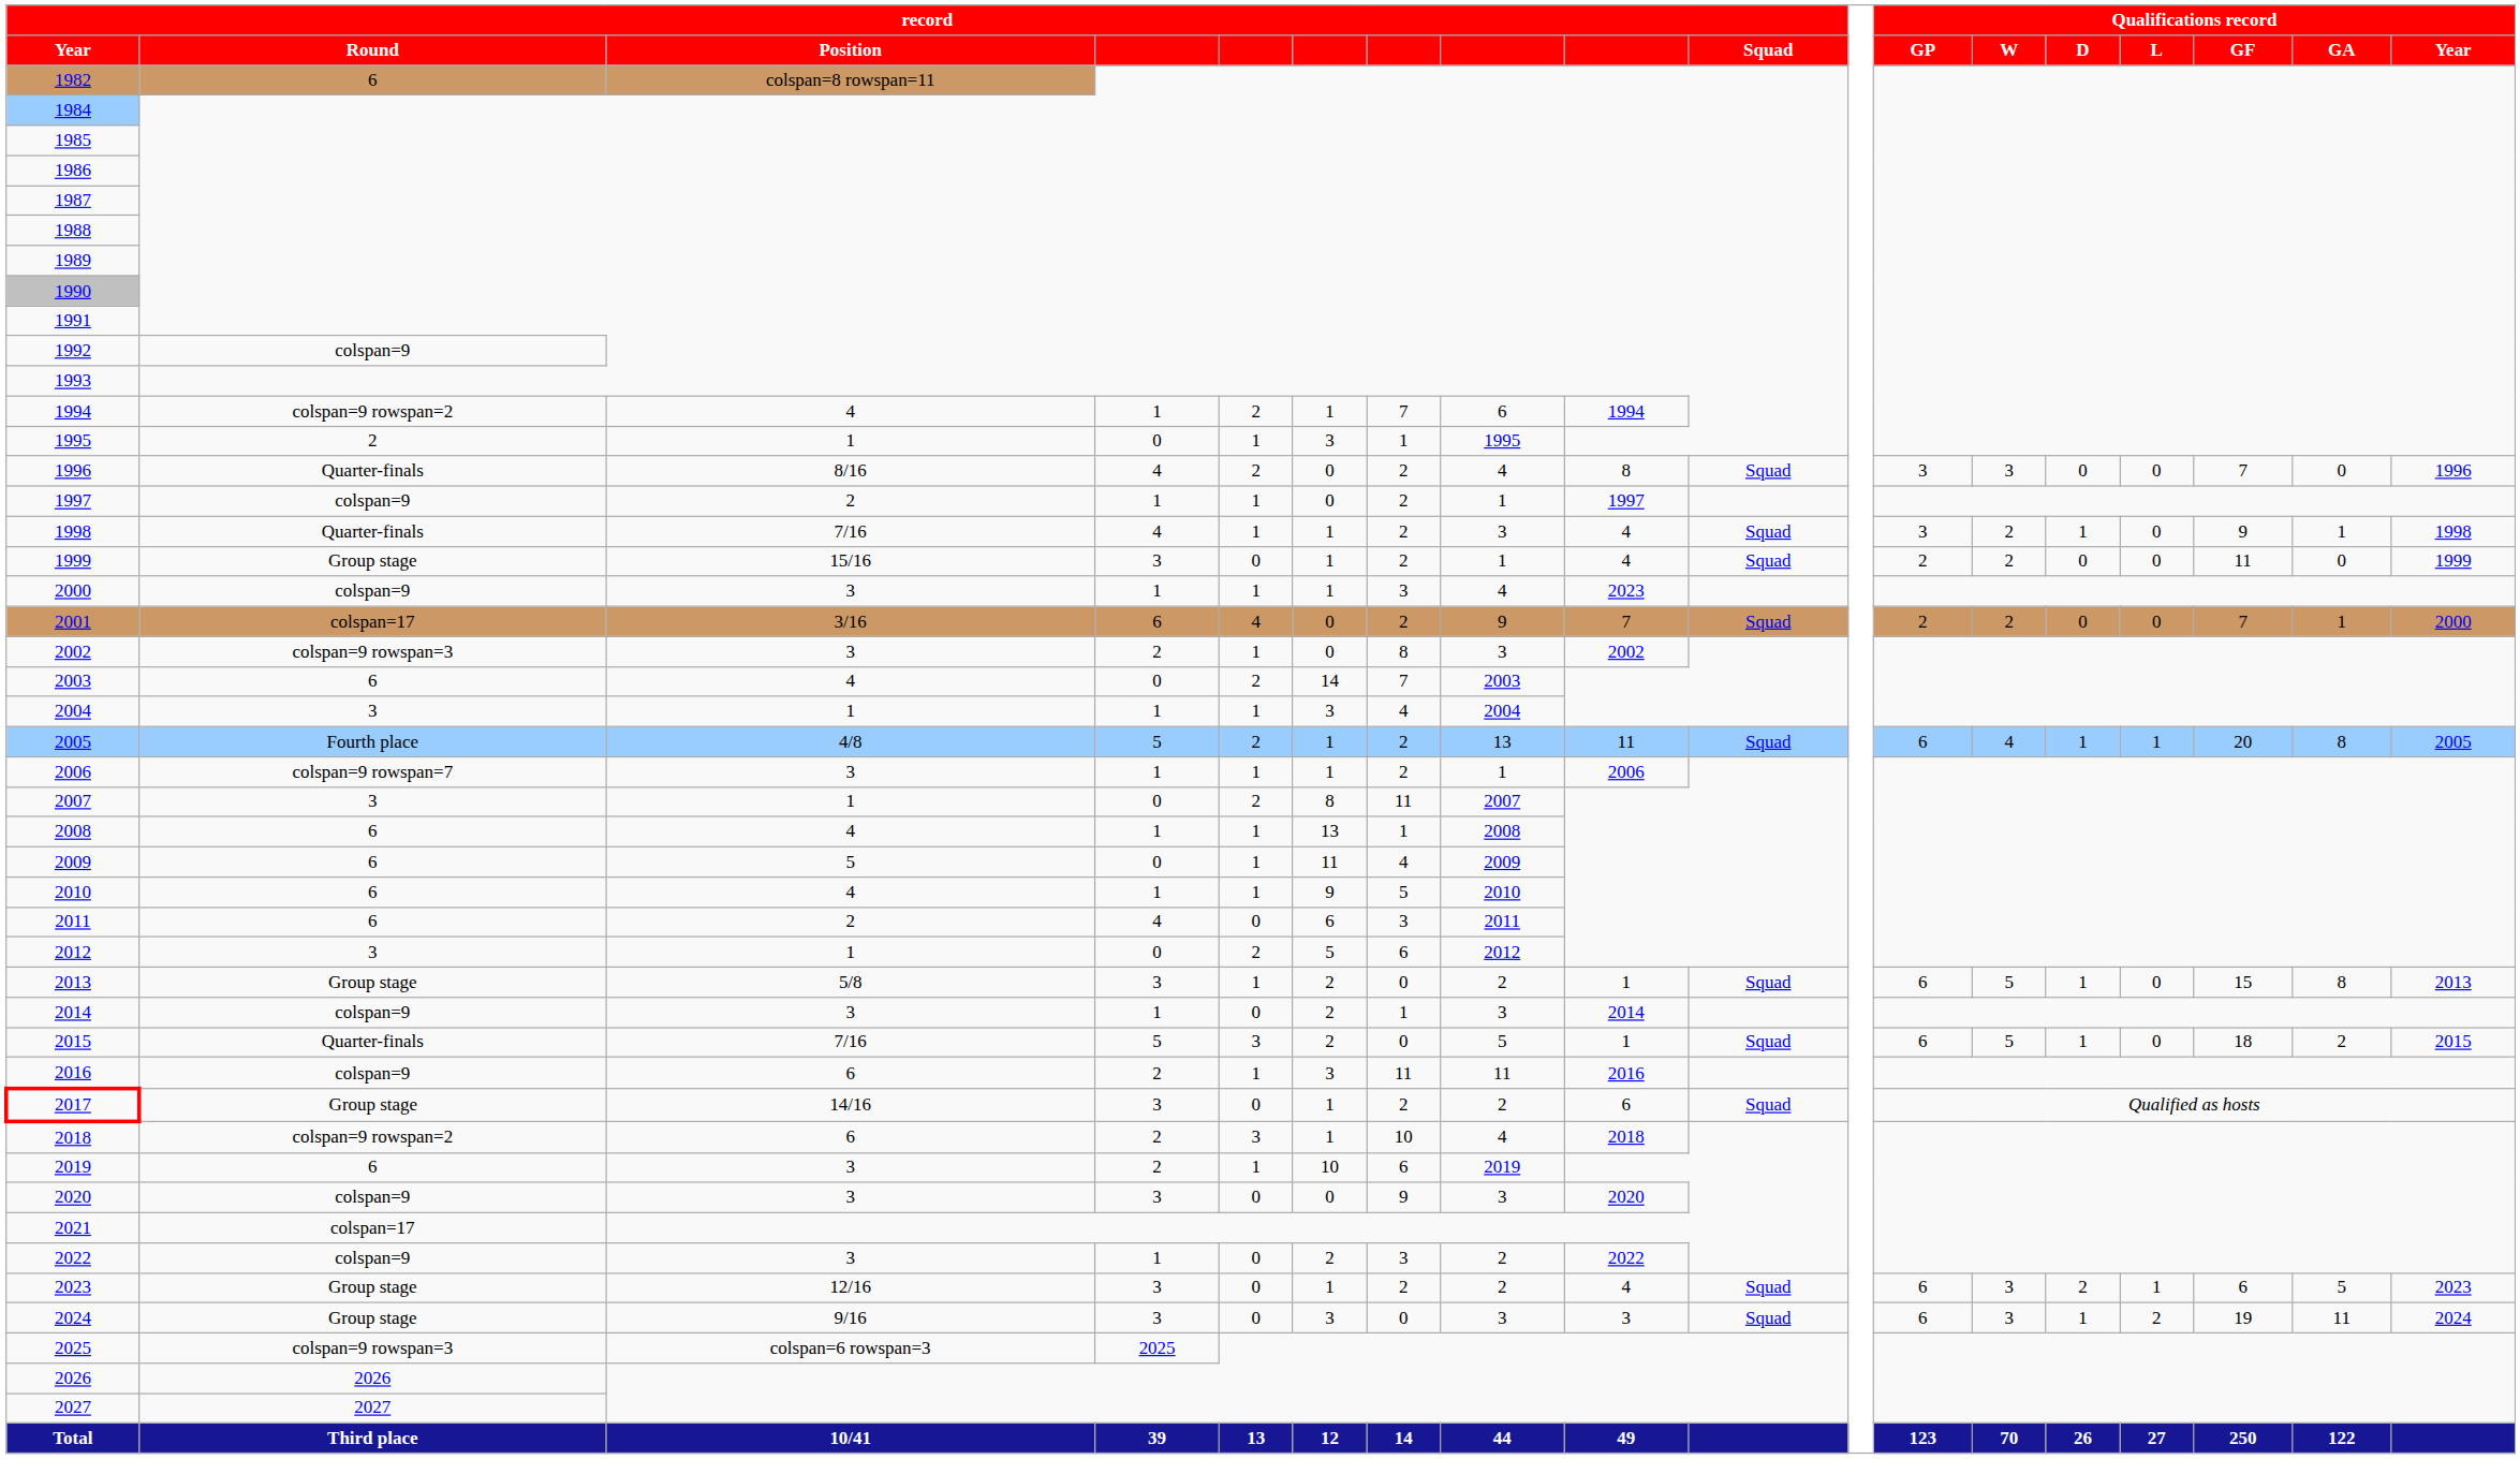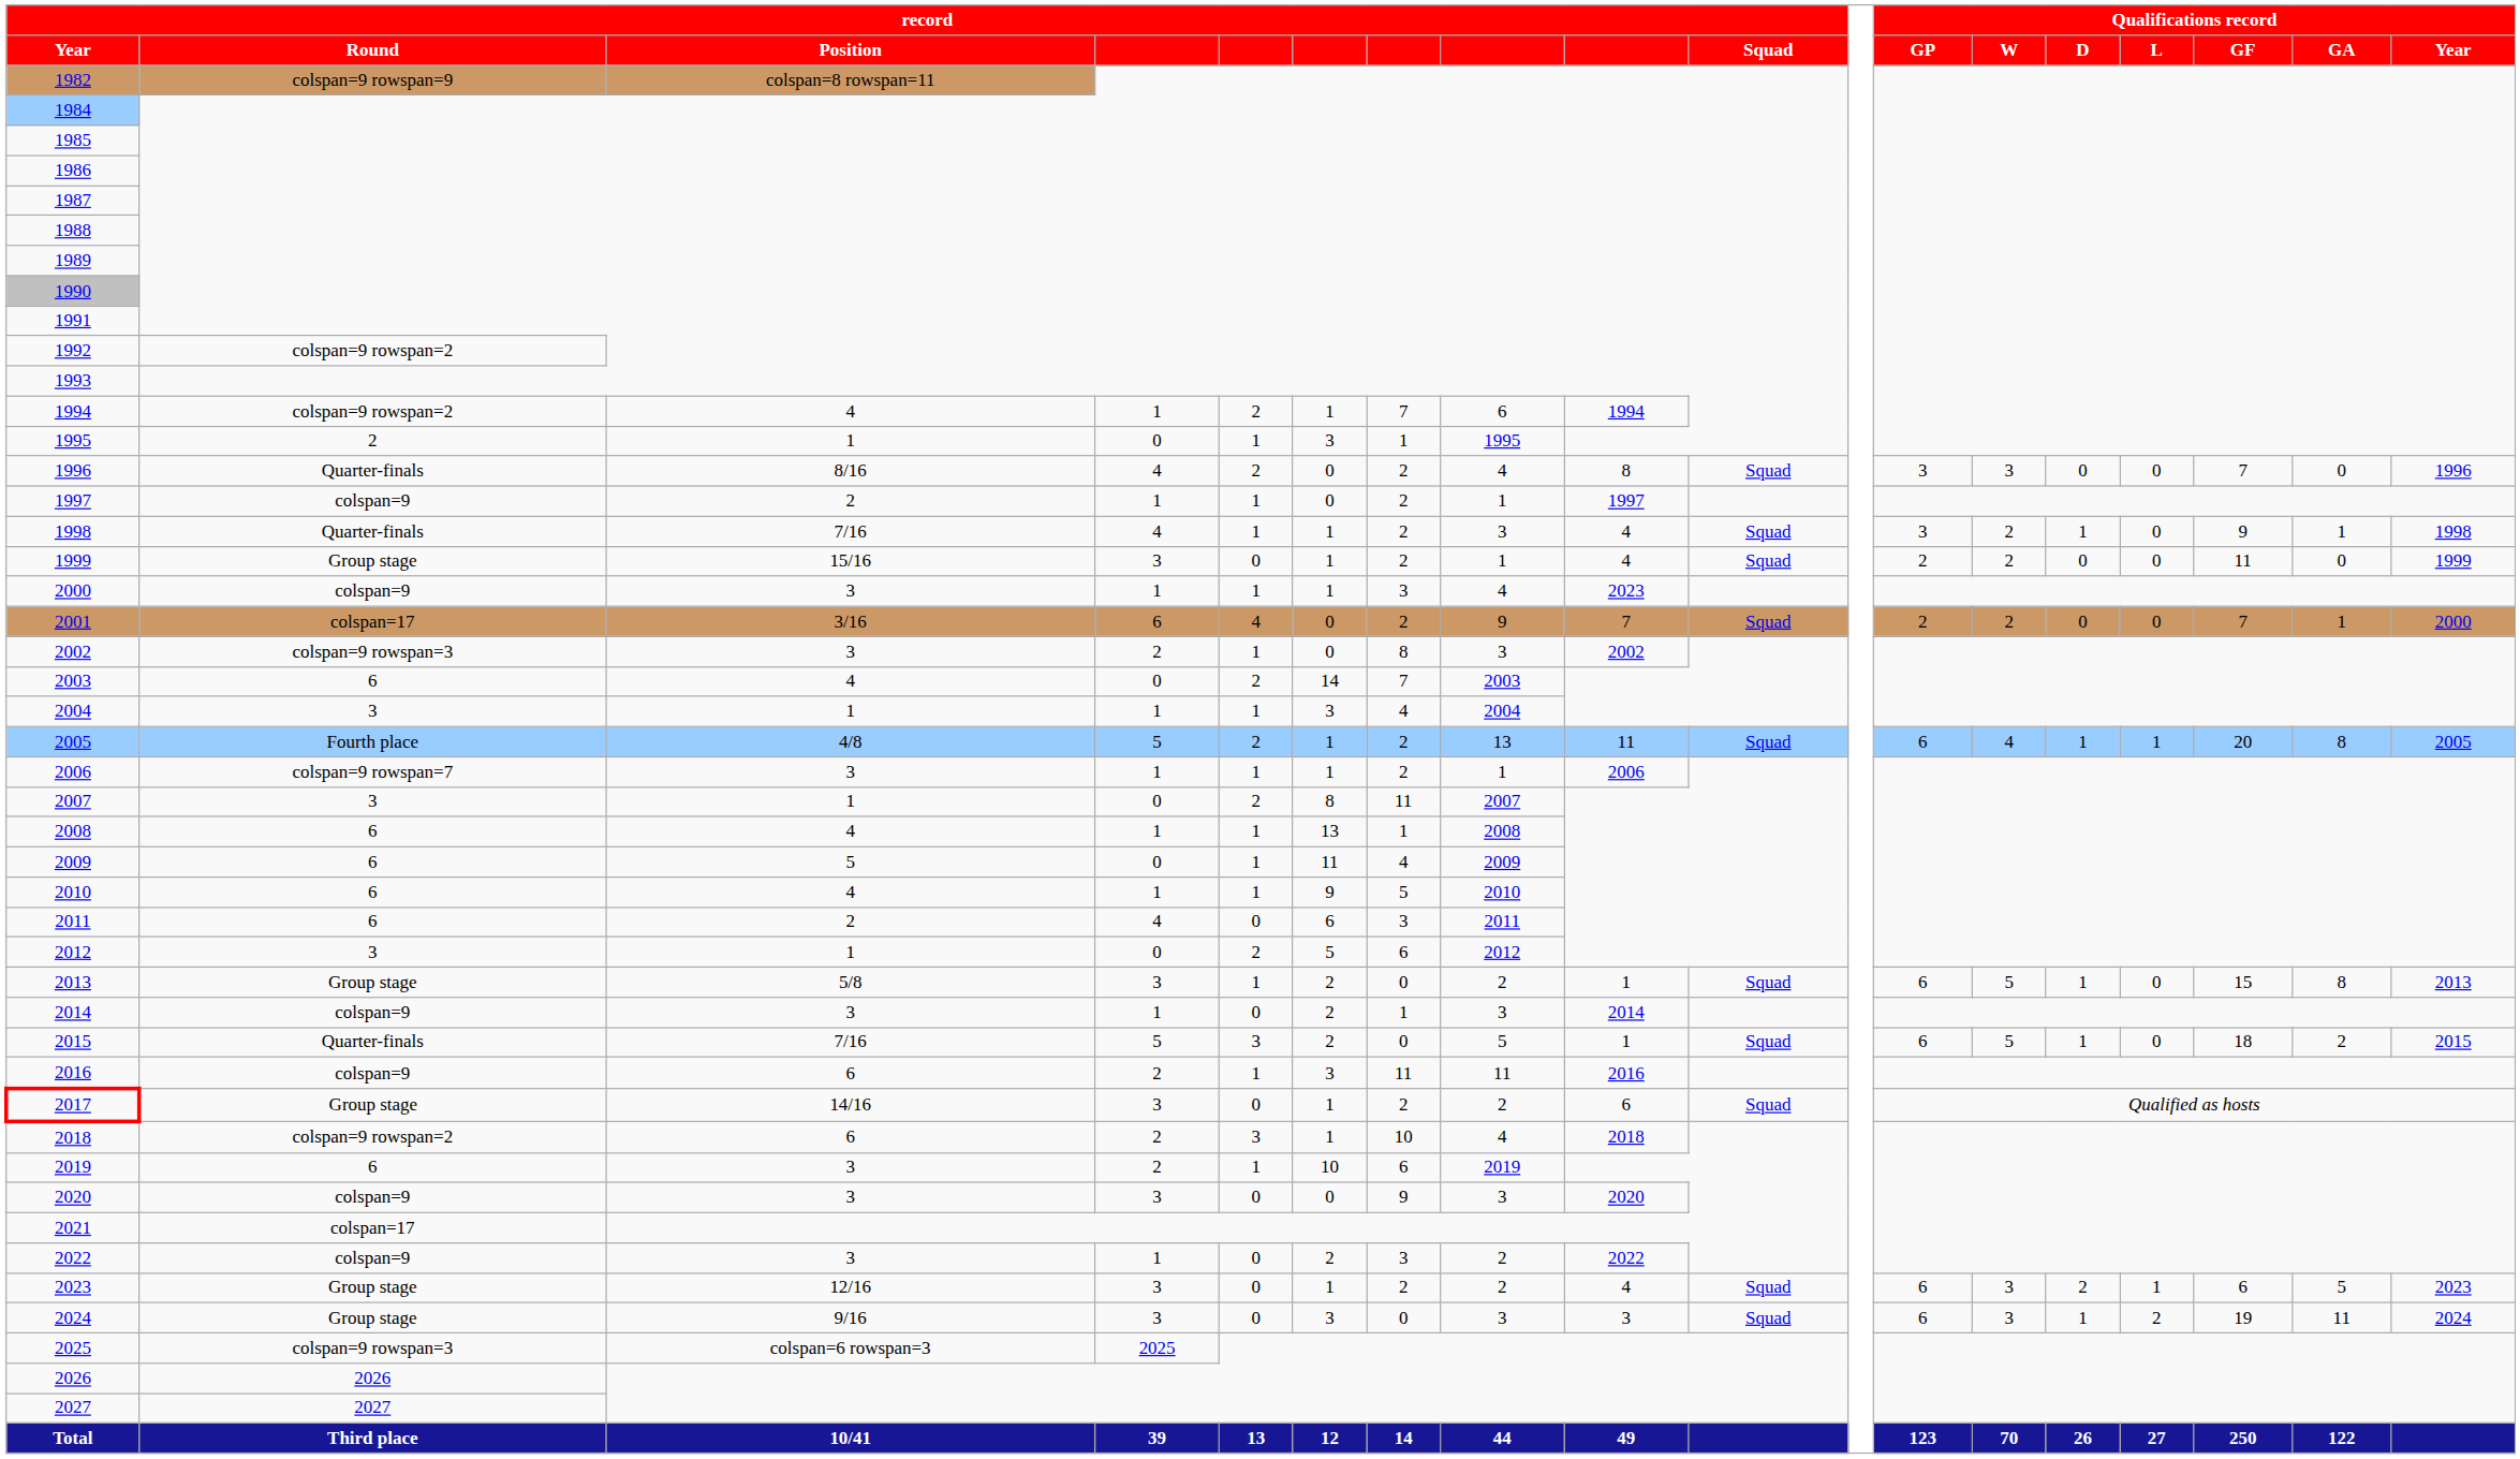1982 | record / Round: 6 -> colspan=9 rowspan=9
1992 | record / Round: colspan=9 -> colspan=9 rowspan=2
